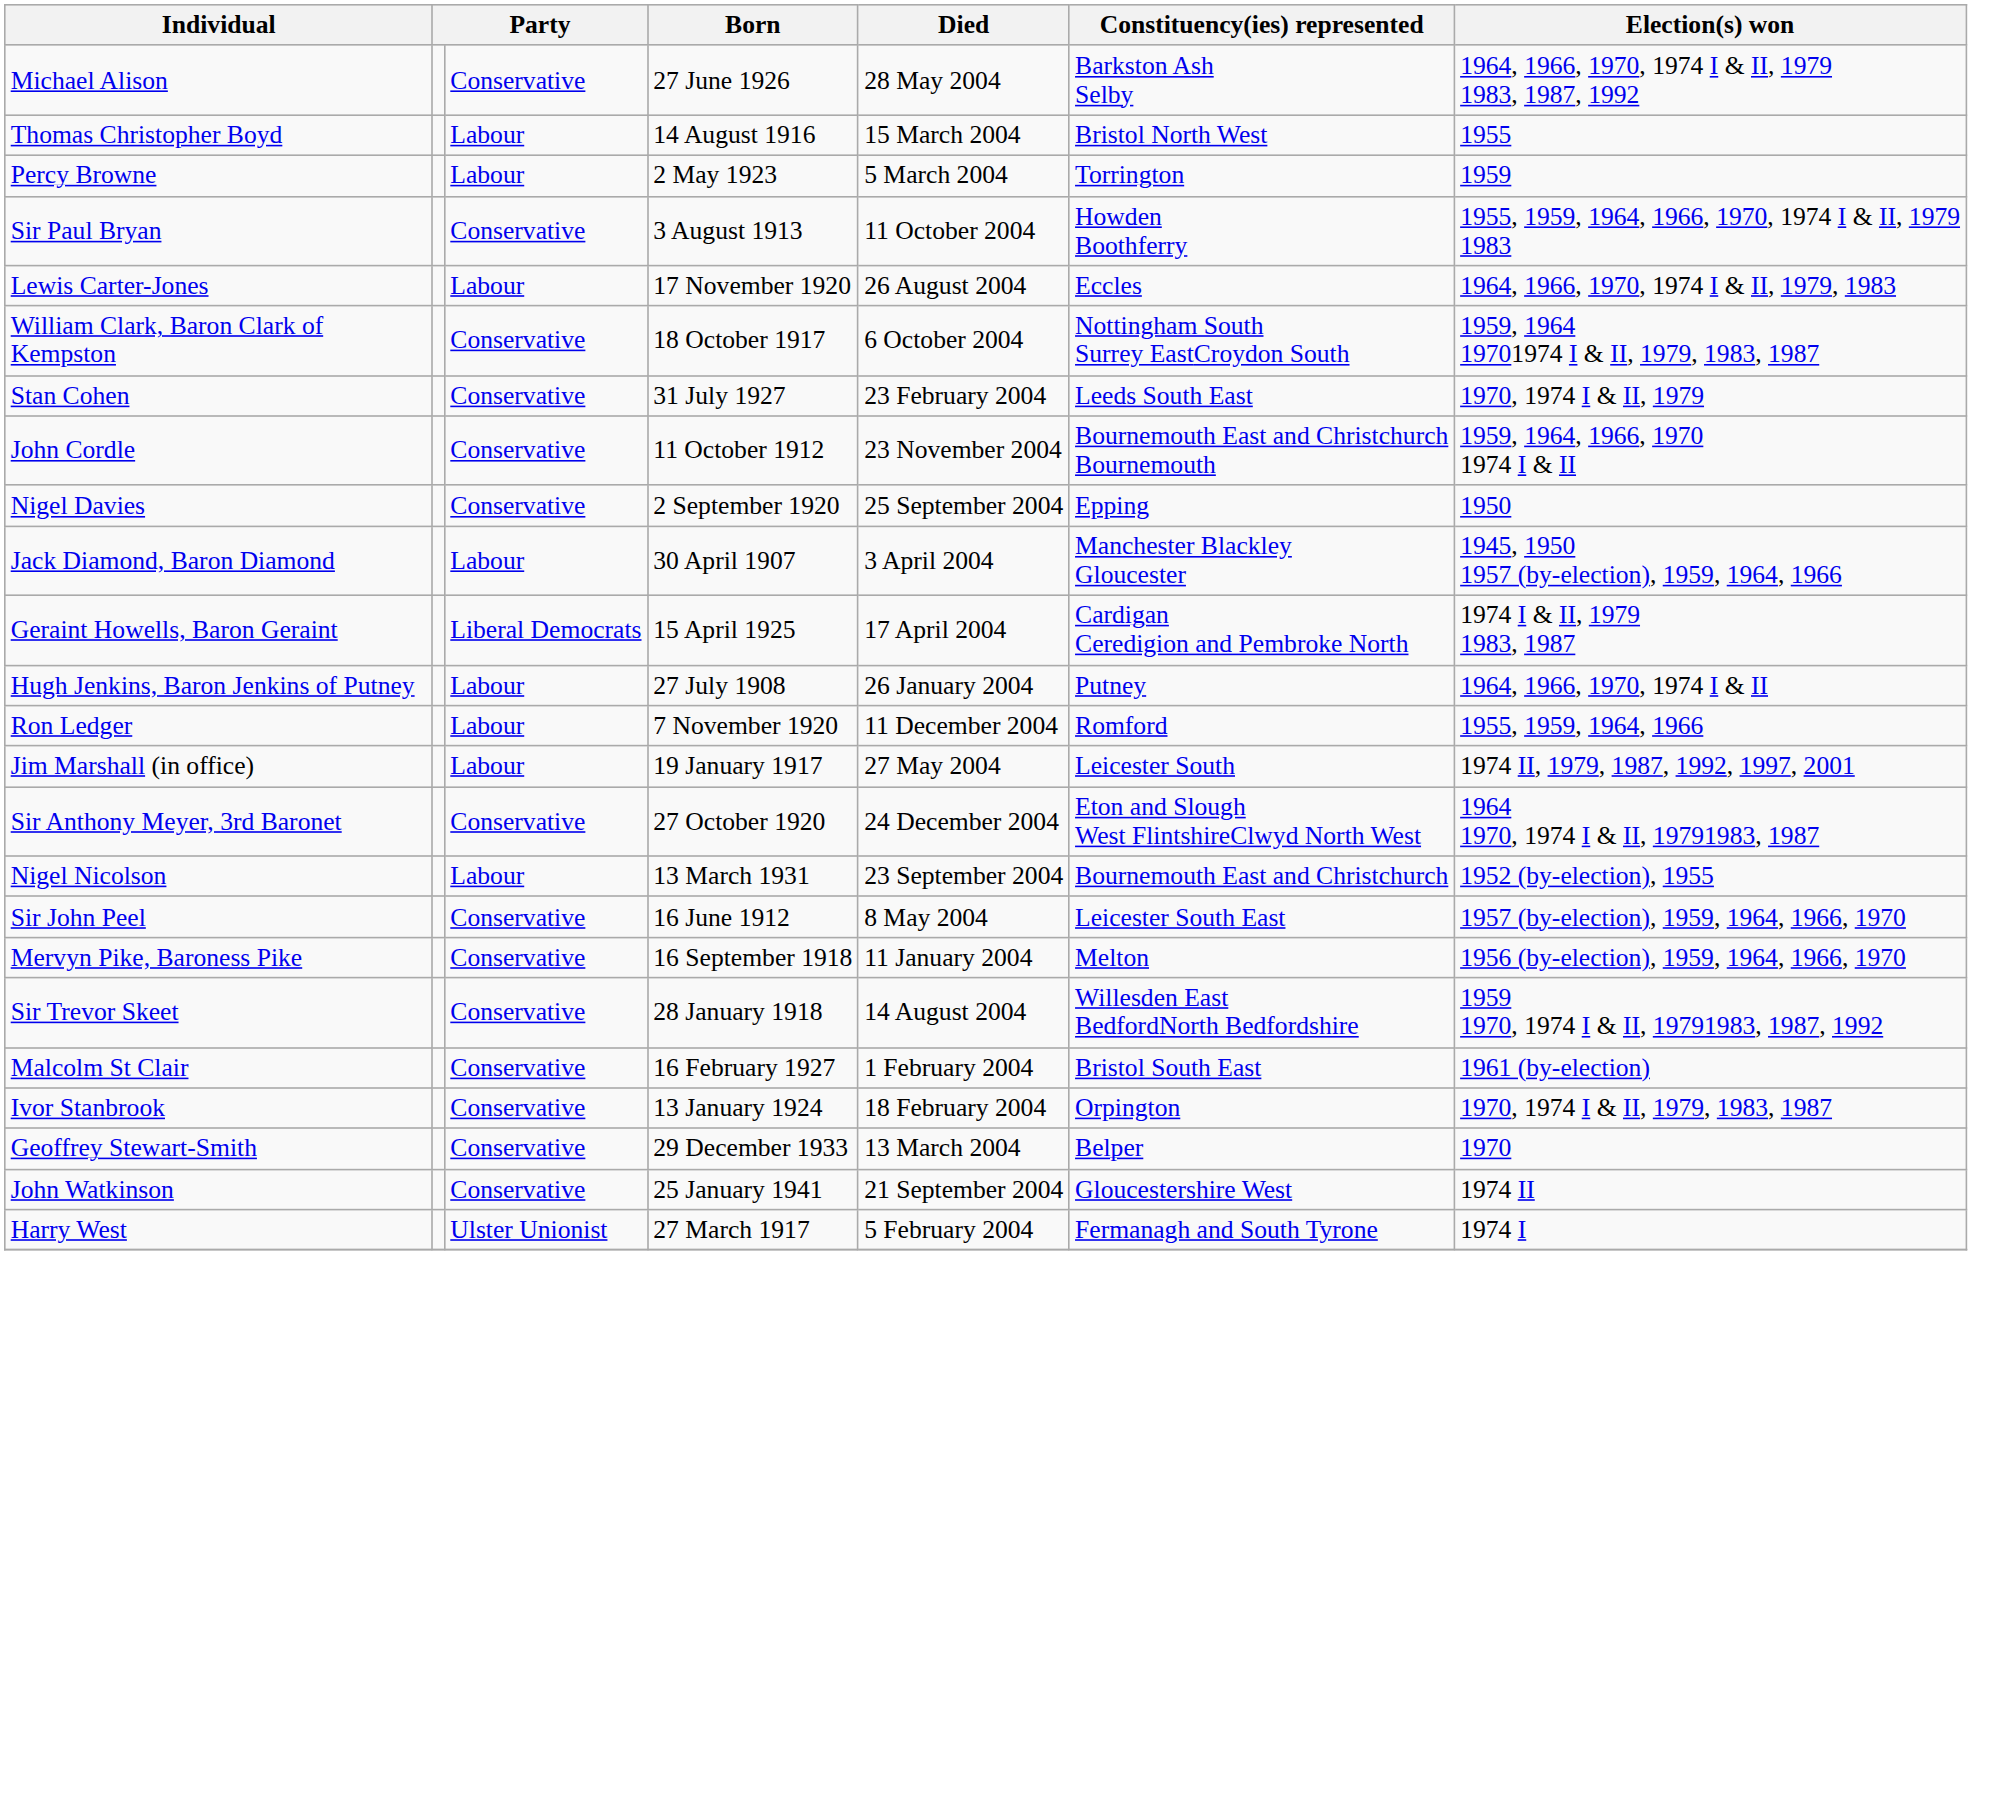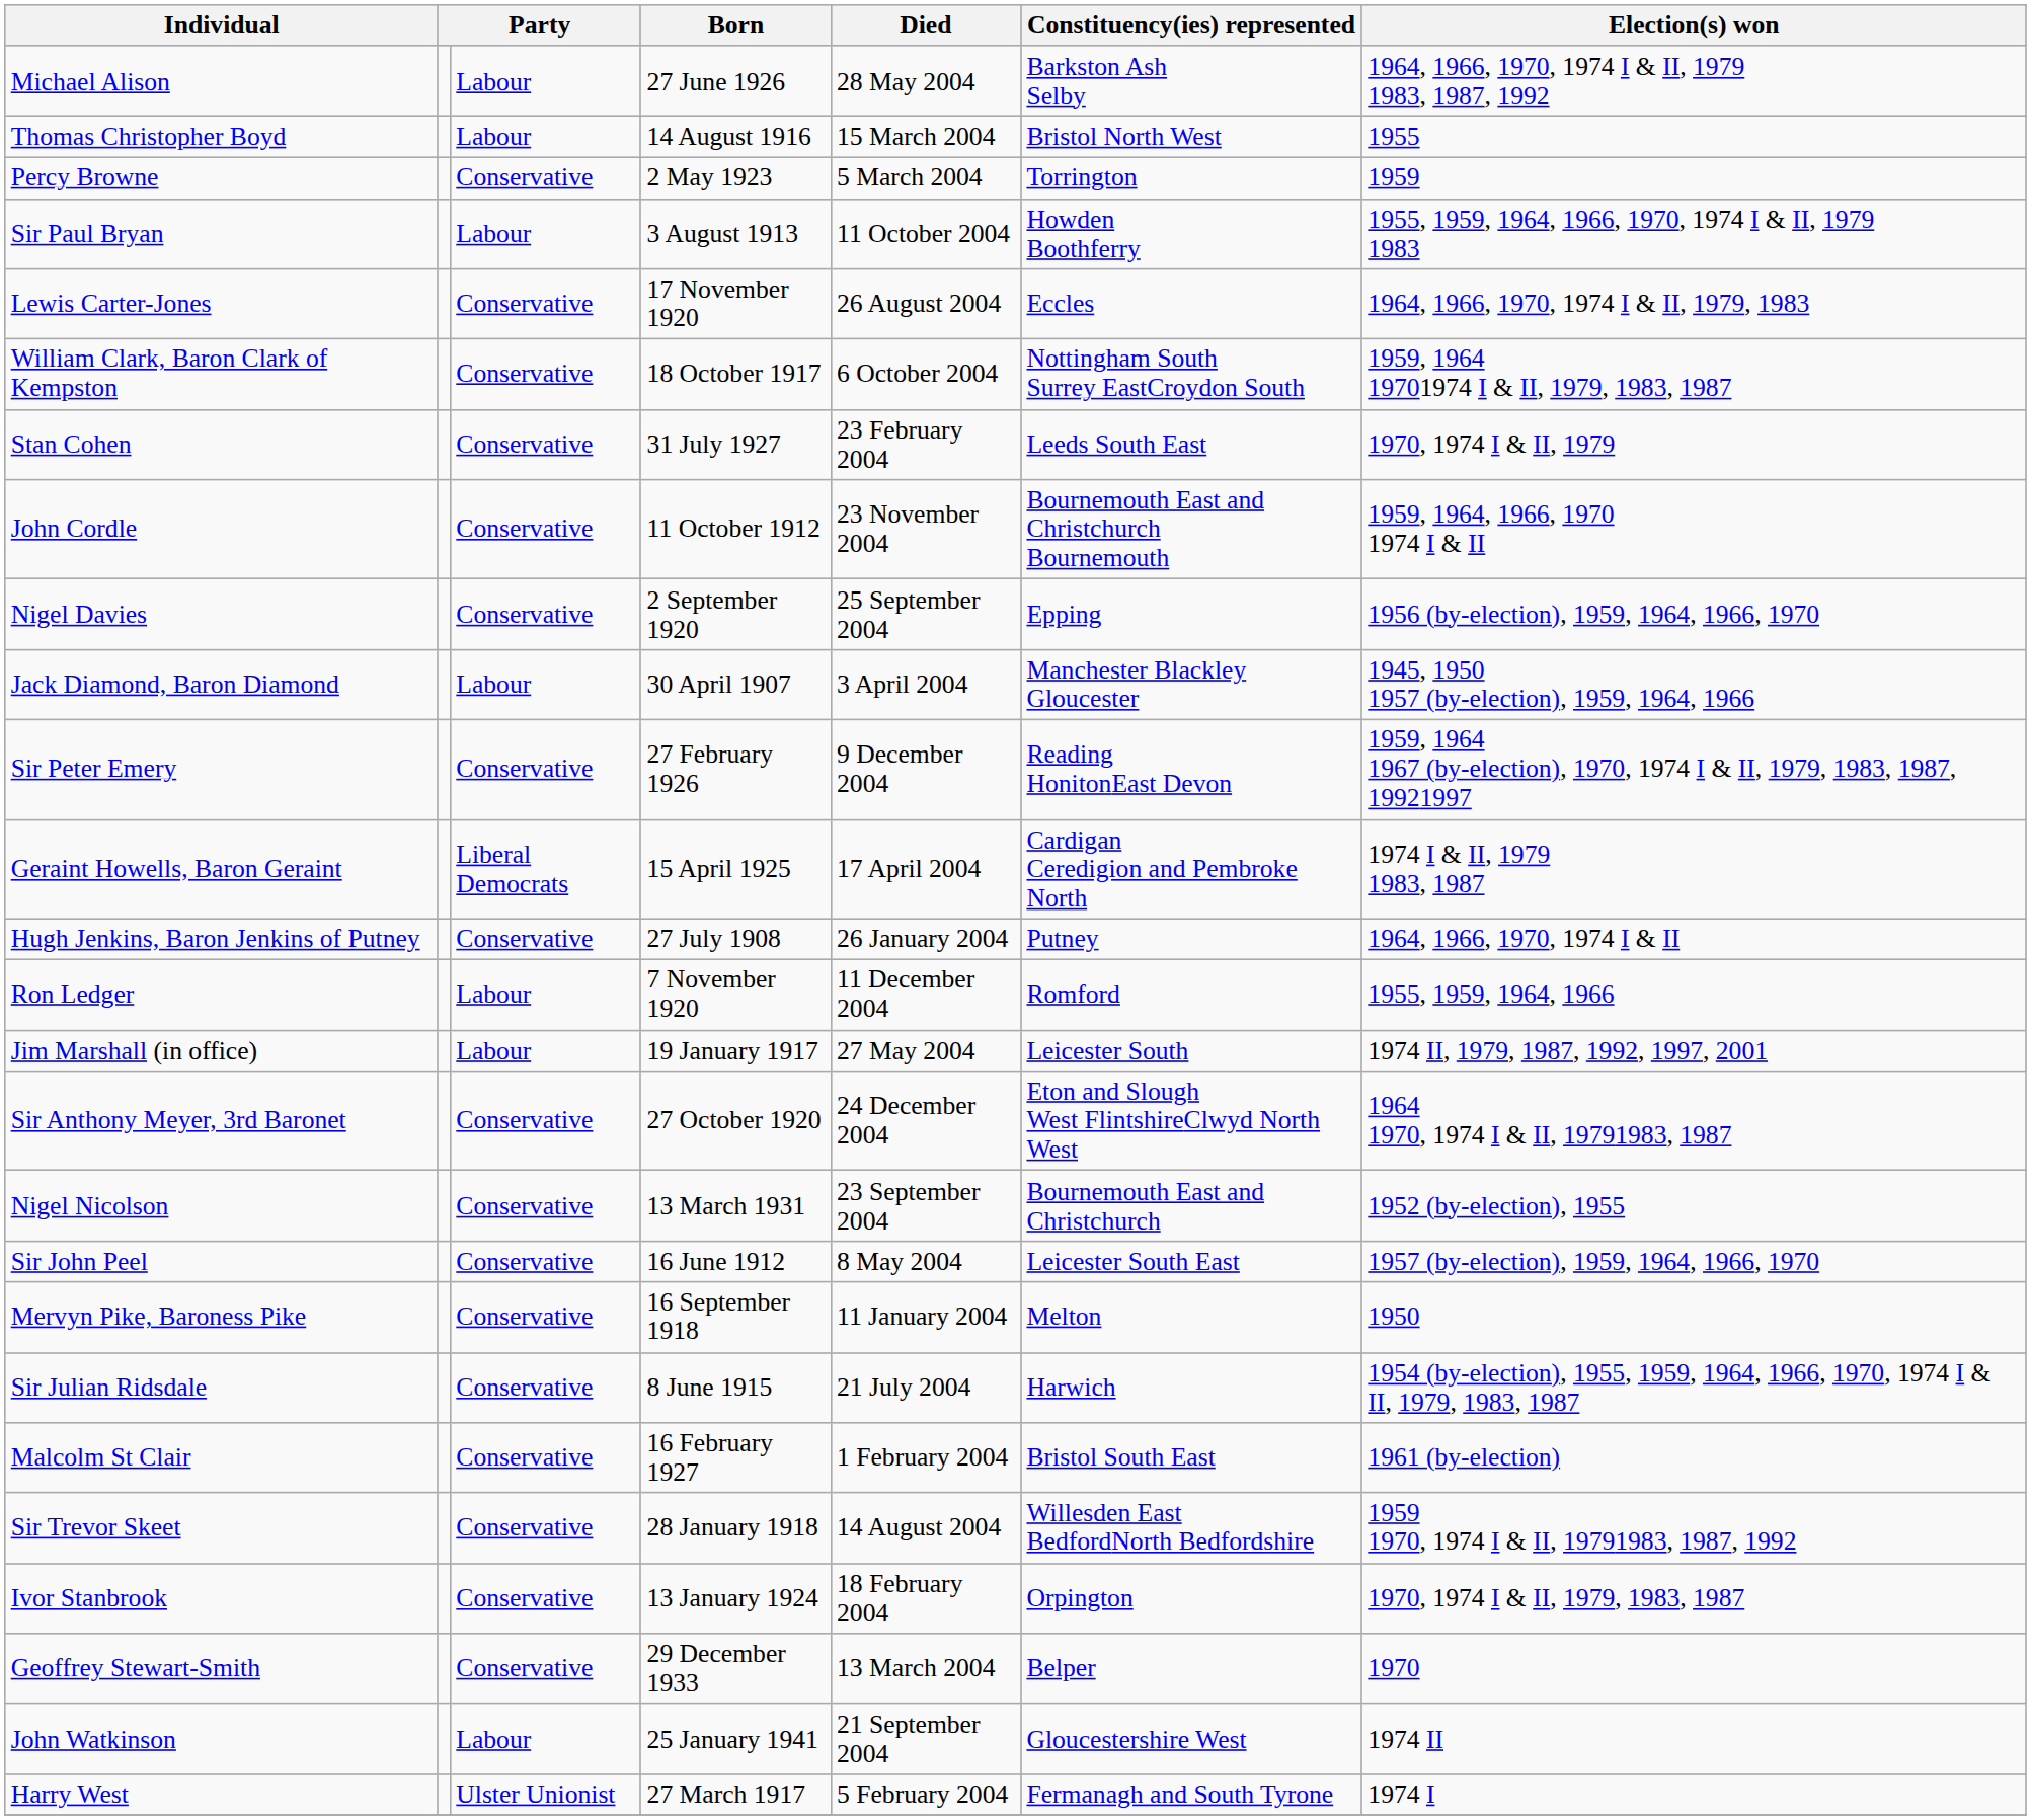Michael Alison | column 3: Conservative -> Labour
Percy Browne | column 3: Labour -> Conservative
Sir Paul Bryan | column 3: Conservative -> Labour
Lewis Carter-Jones | column 3: Labour -> Conservative
Nigel Davies | Election(s) won: 1950 -> 1956 (by-election), 1959, 1964, 1966, 1970
+ row: Sir Peter Emery | Conservative | 27 February 1926 | 9 December 2004 | Reading HonitonEast Devon | 1959, 1964 1967 (by-election), 1970, 1974 I & II, 1979, 1983, 1987, 19921997
Hugh Jenkins, Baron Jenkins of Putney | column 3: Labour -> Conservative
Nigel Nicolson | column 3: Labour -> Conservative
Mervyn Pike, Baroness Pike | Election(s) won: 1956 (by-election), 1959, 1964, 1966, 1970 -> 1950
+ row: Sir Julian Ridsdale | Conservative | 8 June 1915 | 21 July 2004 | Harwich | 1954 (by-election), 1955, 1959, 1964, 1966, 1970, 1974 I & II, 1979, 1983, 1987
rows swapped: Sir Trevor Skeet <-> Malcolm St Clair
John Watkinson | column 3: Conservative -> Labour
